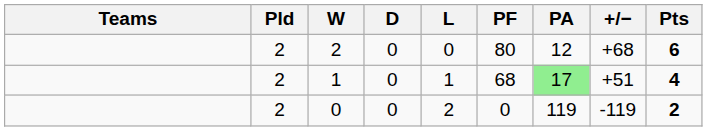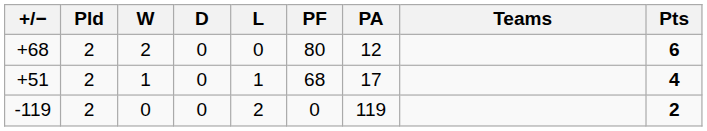columns swapped: Teams <-> +/−
row 3 | PA: lightgreen background -> no background
